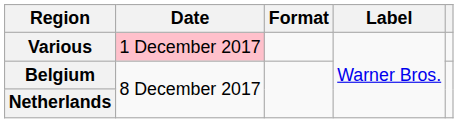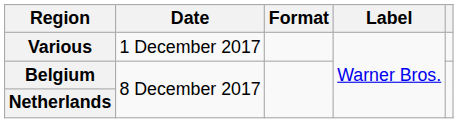Various | Date: pink background -> no background
